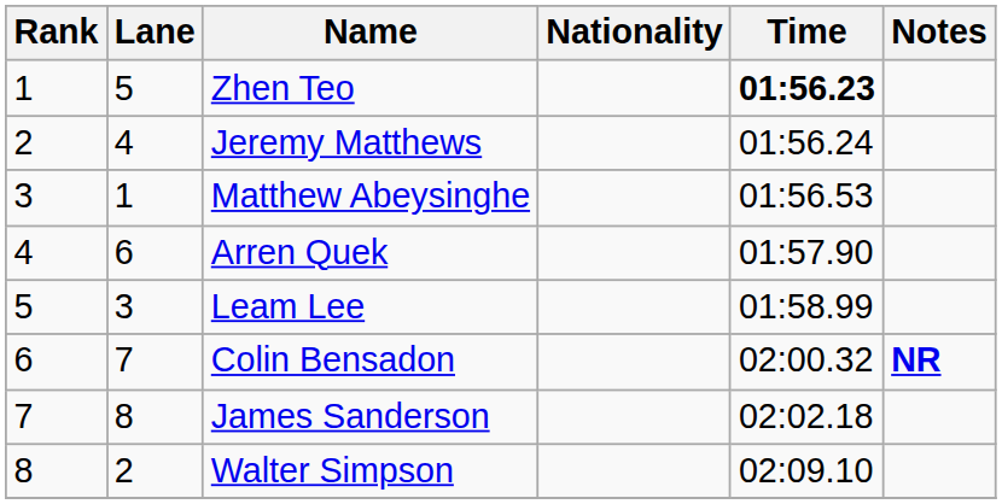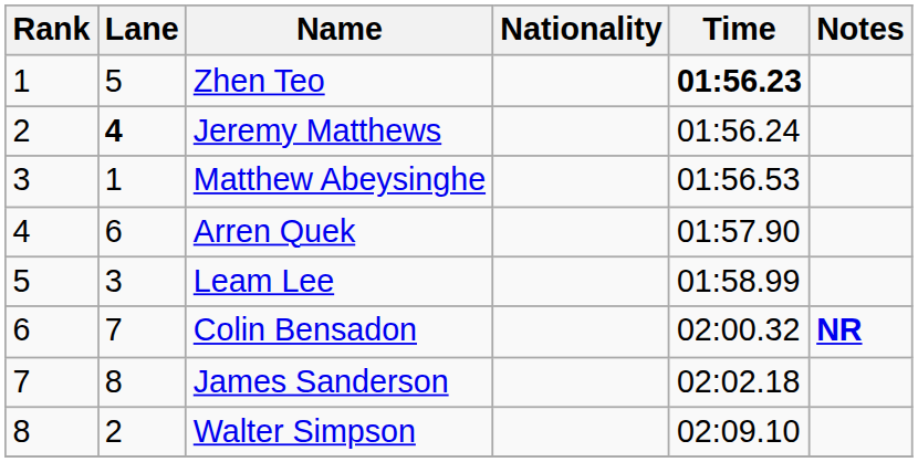Jeremy Matthews | Lane: normal -> bold
